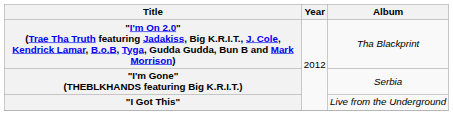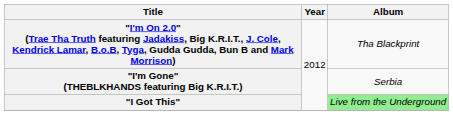"I Got This" | Album: no background -> lightgreen background
